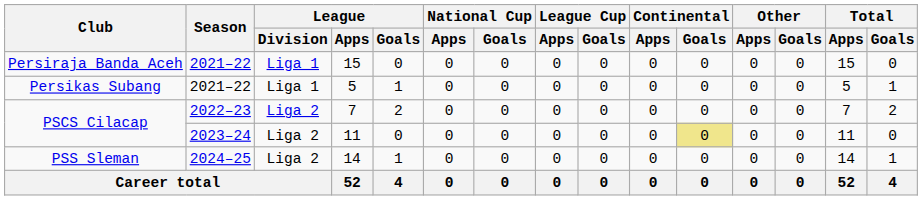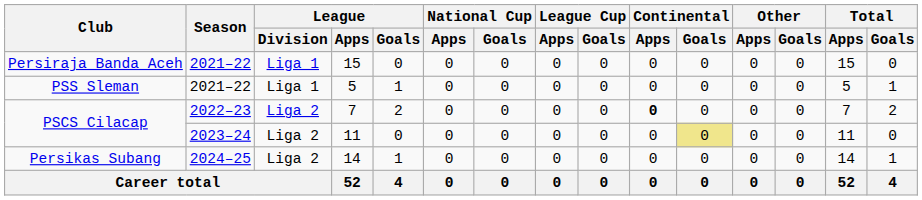row 4 | Club: Persikas Subang -> PSS Sleman
row 5 | Continental / Apps: normal -> bold
row 7 | Club: PSS Sleman -> Persikas Subang
